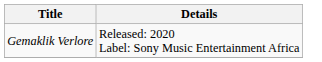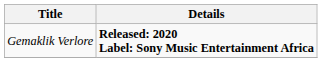Gemaklik Verlore | Details: normal -> bold
